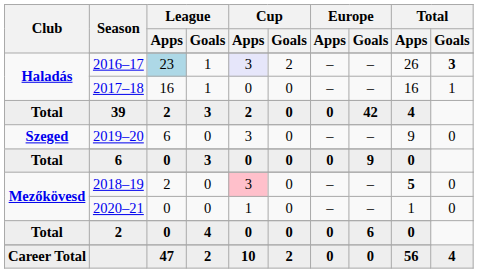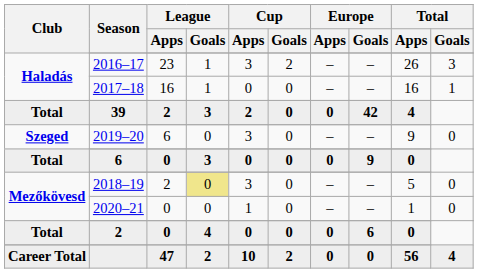2016–17 | League / Apps: lightblue background -> no background
2016–17 | Cup / Apps: lavender background -> no background
2016–17 | Total / Goals: bold -> normal
2018–19 | League / Goals: no background -> khaki background
2018–19 | Cup / Apps: pink background -> no background
2018–19 | Total / Apps: bold -> normal
